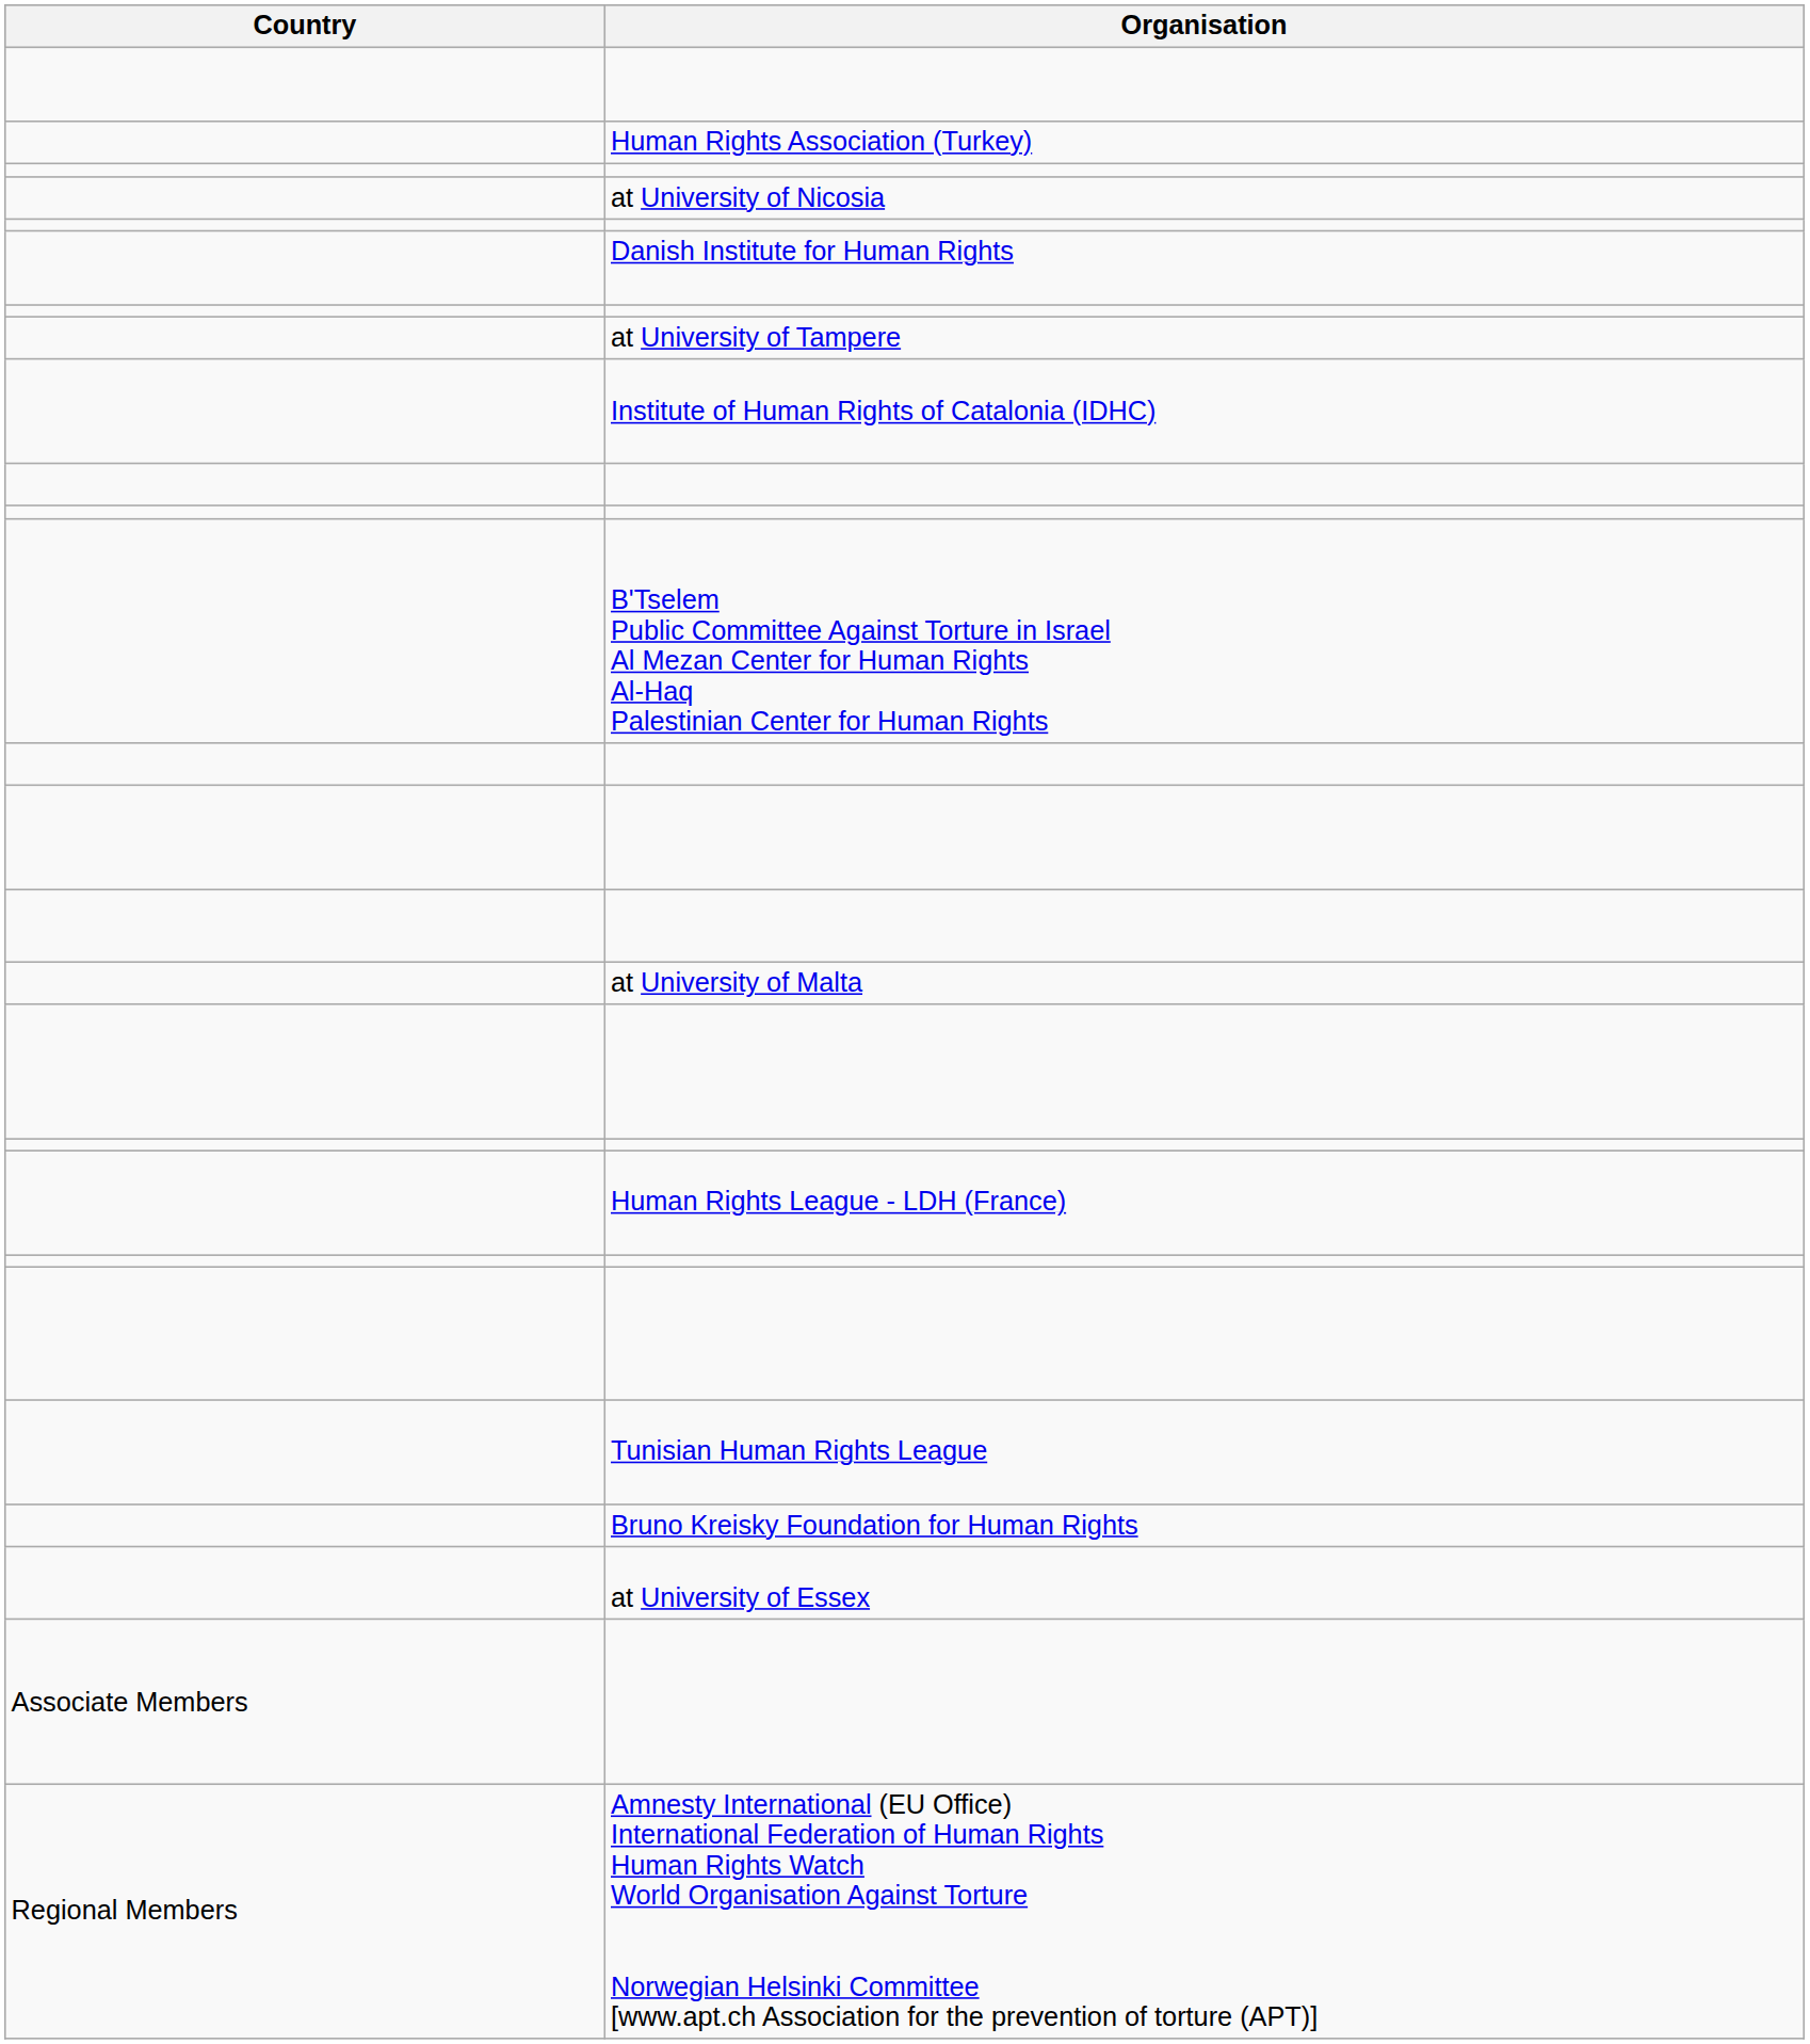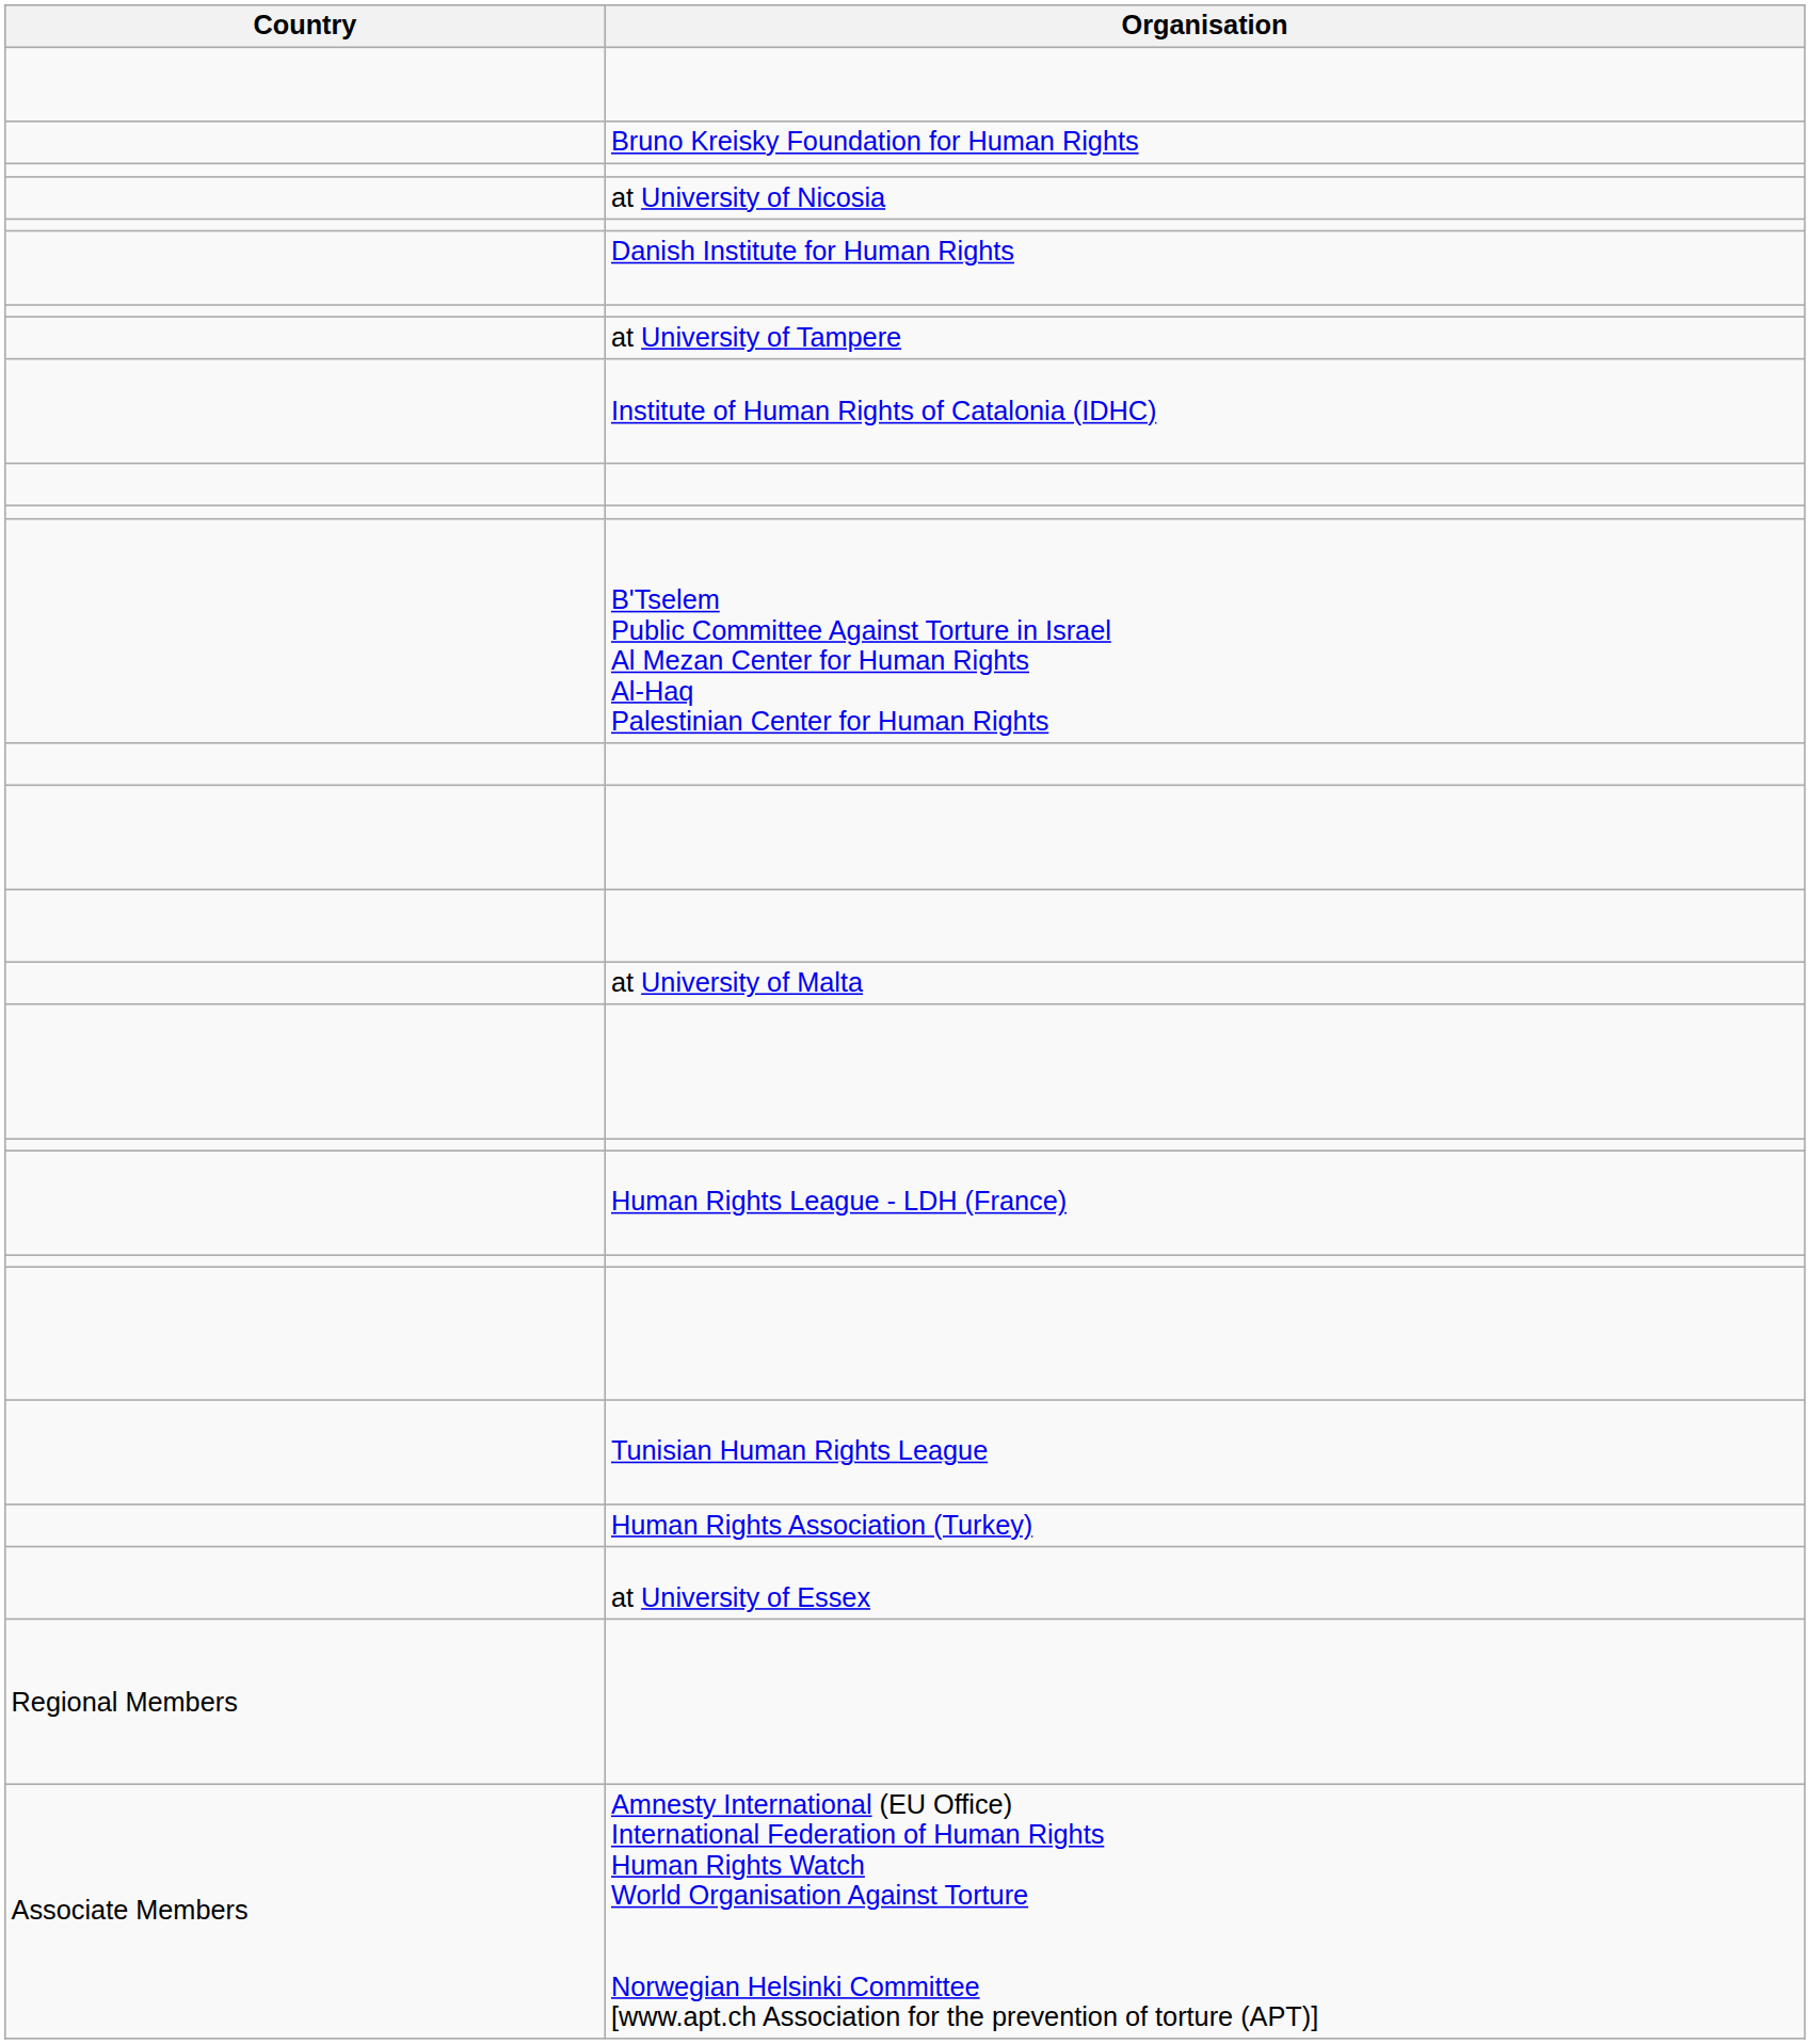row 3 | Organisation: Human Rights Association (Turkey) -> Bruno Kreisky Foundation for Human Rights
row 24 | Organisation: Bruno Kreisky Foundation for Human Rights -> Human Rights Association (Turkey)
row 26 | Country: Associate Members -> Regional Members
row 27 | Country: Regional Members -> Associate Members
